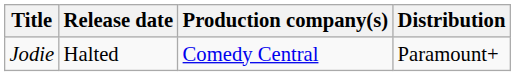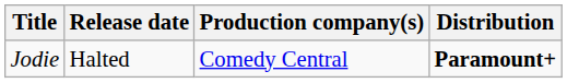Jodie | Distribution: normal -> bold
